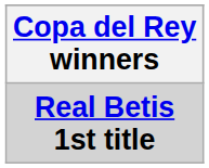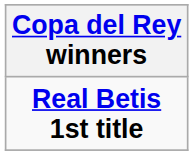row 2 | column 1: lightgrey background -> no background
